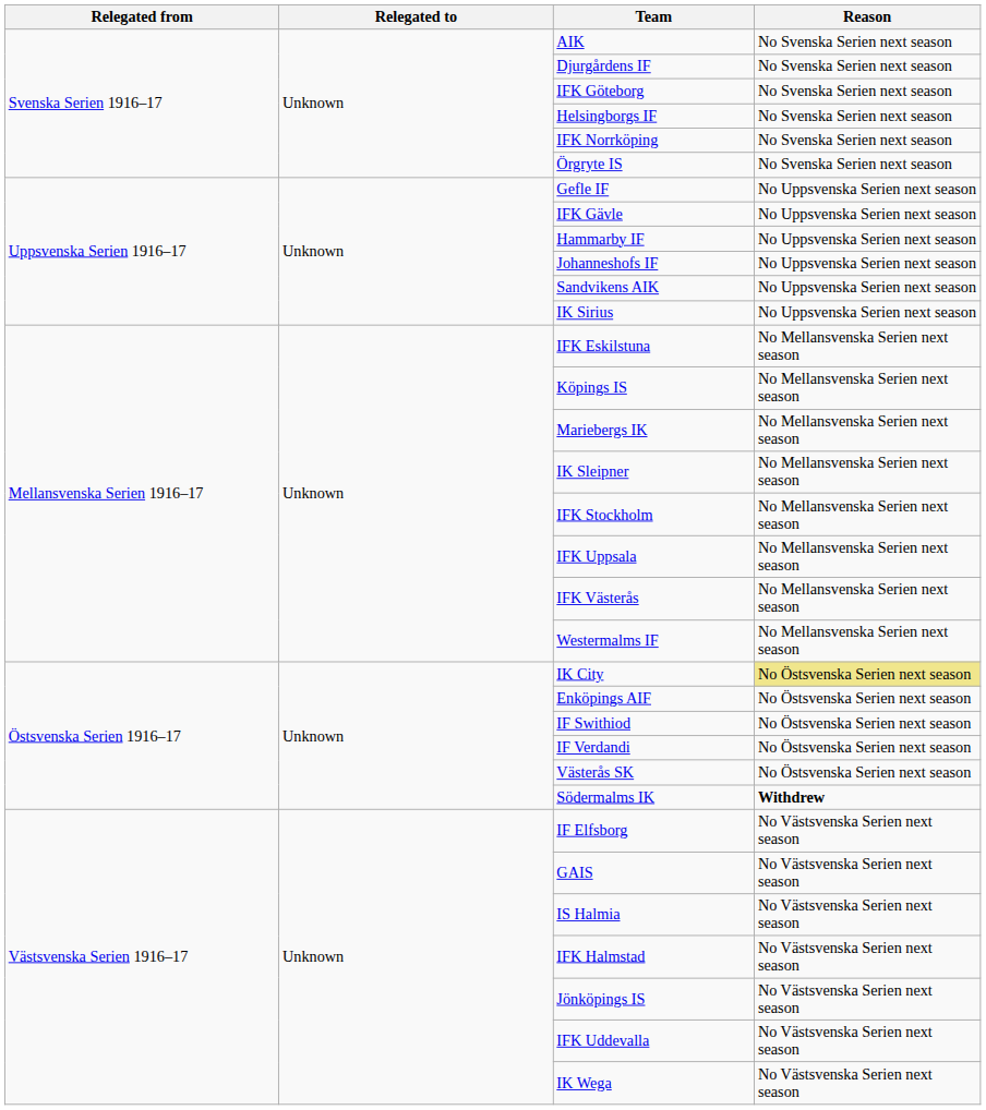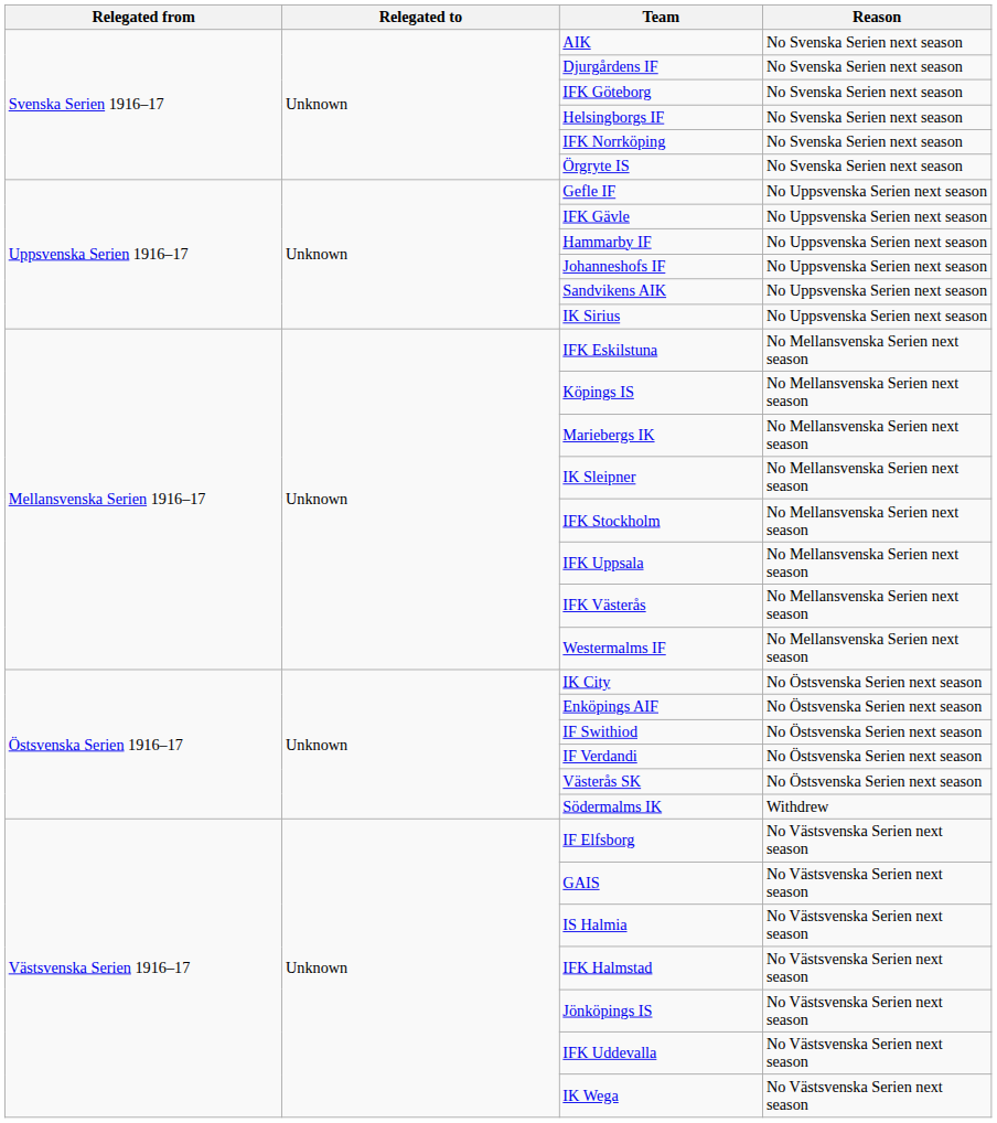IK City | Reason: khaki background -> no background
Södermalms IK | Reason: bold -> normal
